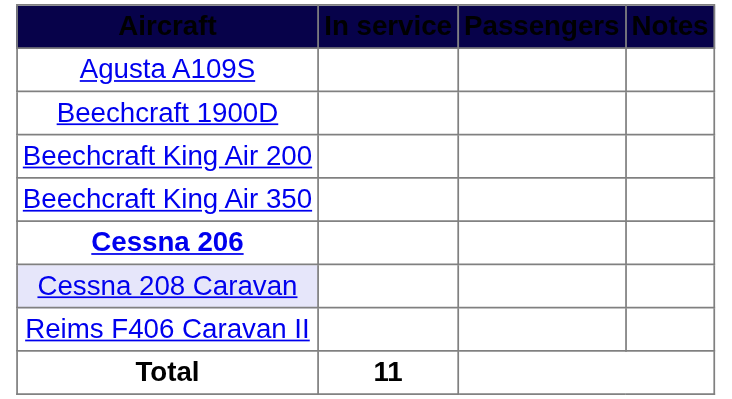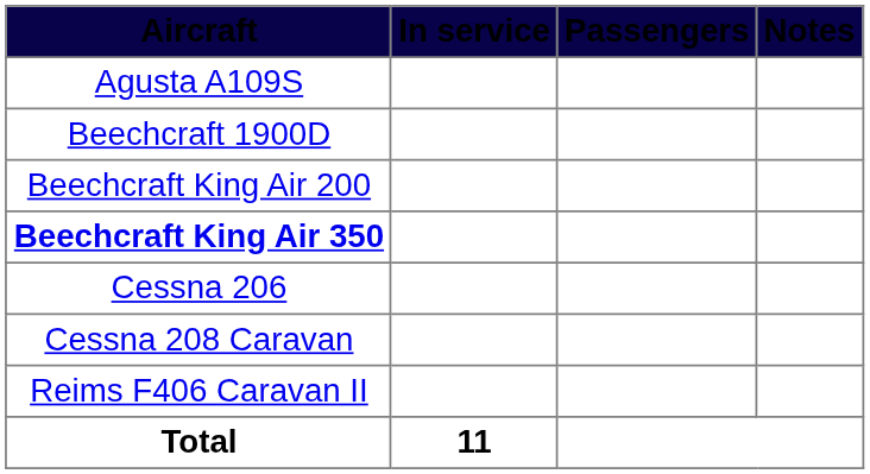Beechcraft King Air 350 | Aircraft: normal -> bold
Cessna 206 | Aircraft: bold -> normal
Cessna 208 Caravan | Aircraft: lavender background -> no background
